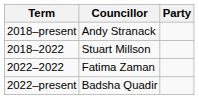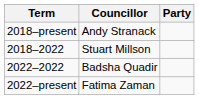2022–2022 | Councillor: Fatima Zaman -> Badsha Quadir
2022–present | Councillor: Badsha Quadir -> Fatima Zaman
